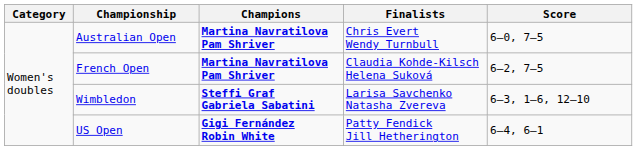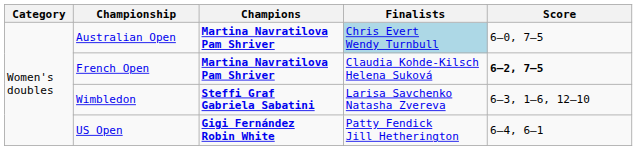Australian Open | Finalists: no background -> lightblue background
French Open | Score: normal -> bold
